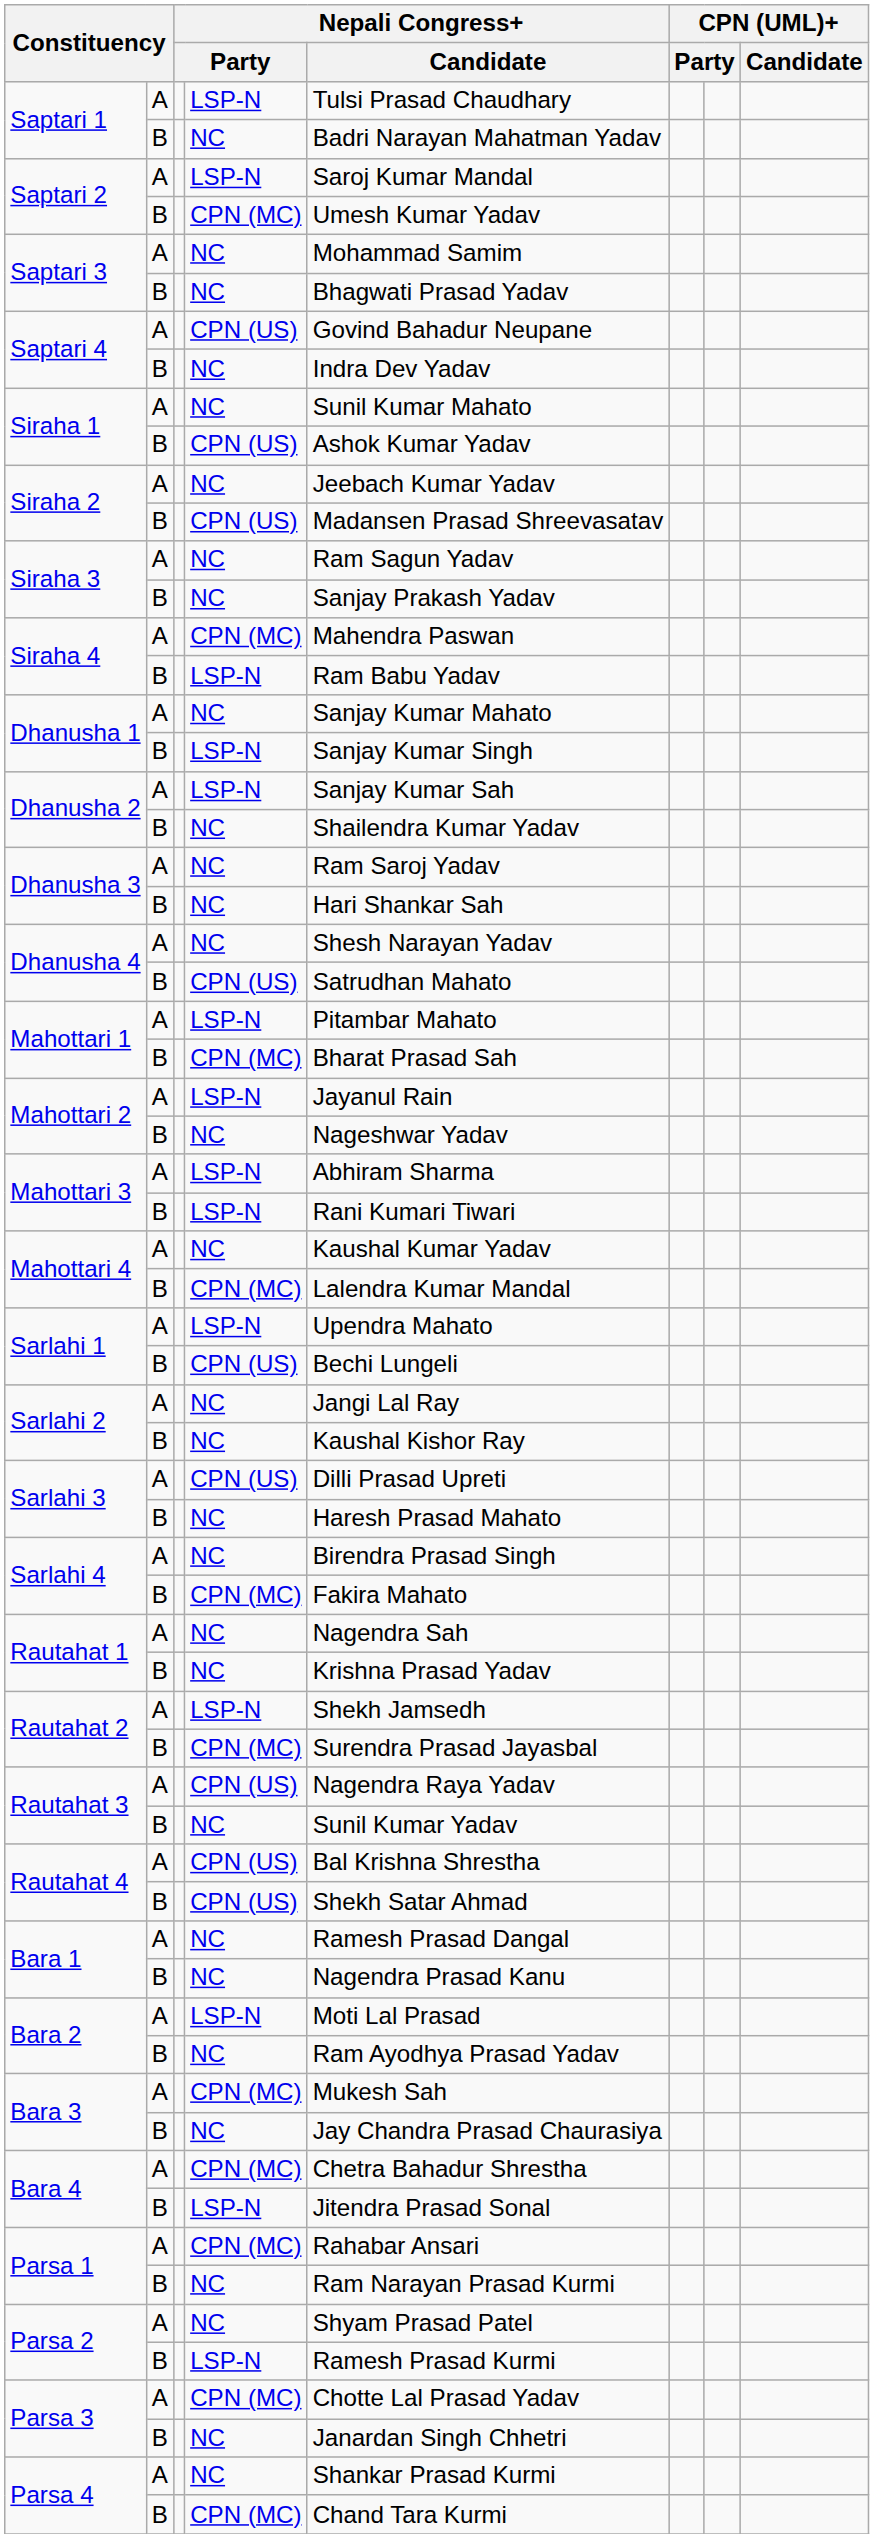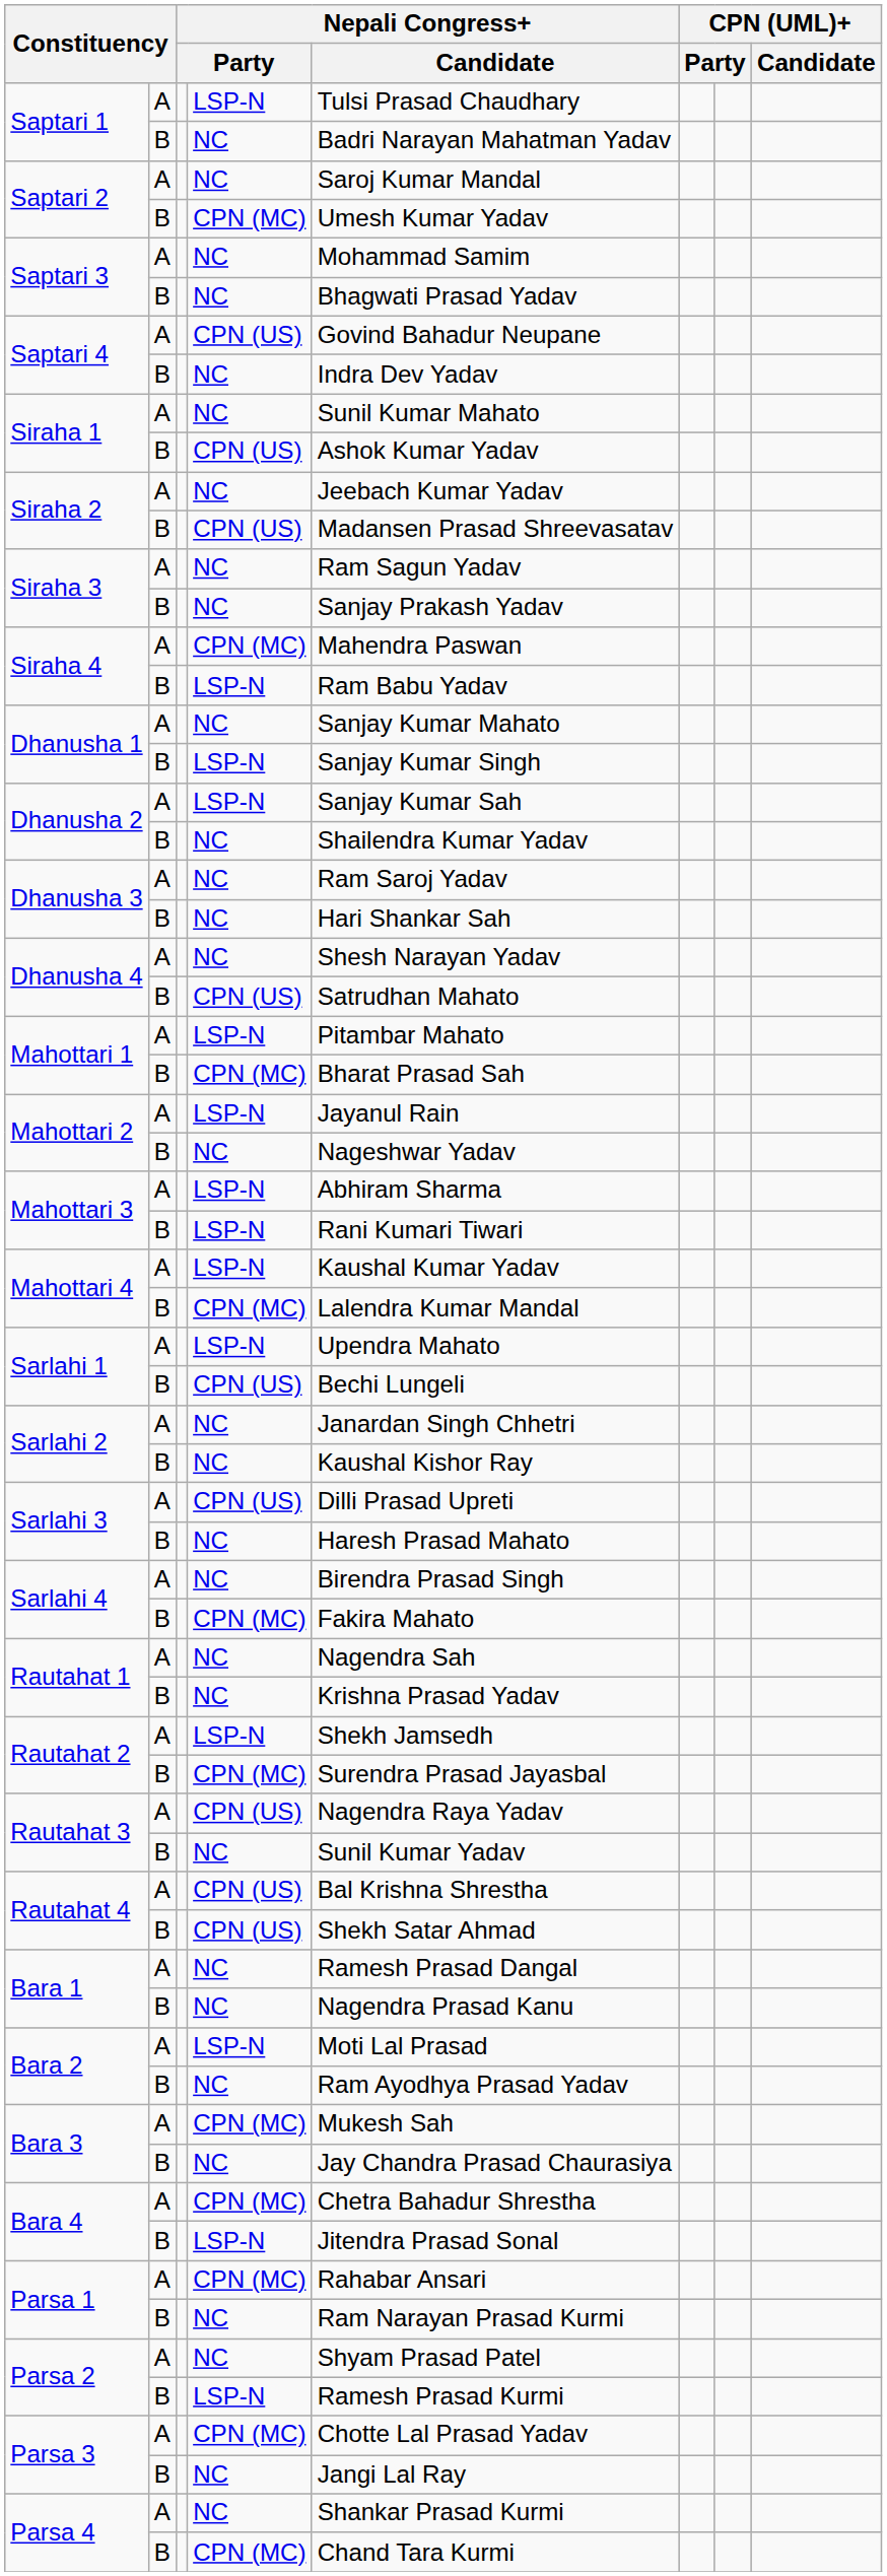Saptari 2 / A | column 4: LSP-N -> NC
Mahottari 4 / A | column 4: NC -> LSP-N
Sarlahi 2 / A | Nepali Congress+ / Candidate: Jangi Lal Ray -> Janardan Singh Chhetri
Parsa 3 / B | Nepali Congress+ / Candidate: Janardan Singh Chhetri -> Jangi Lal Ray
